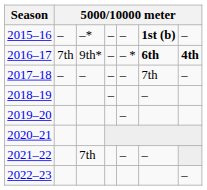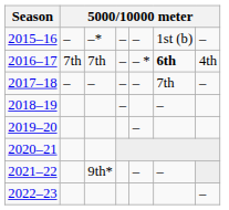2015–16 | column 6: bold -> normal
2016–17 | column 3: 9th* -> 7th
2016–17 | column 7: bold -> normal
2021–22 | column 3: 7th -> 9th*
